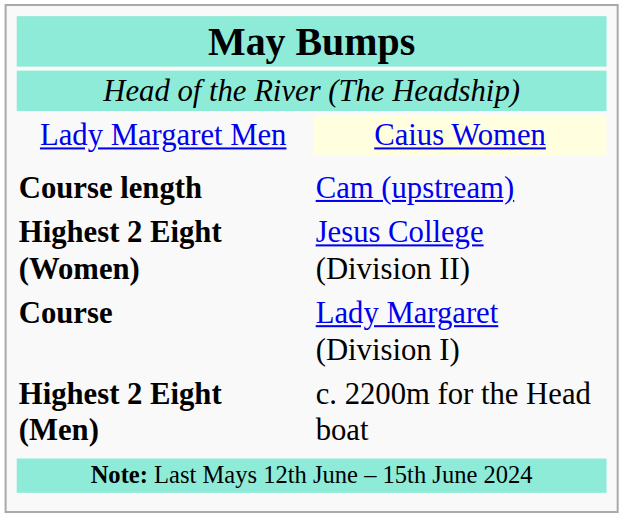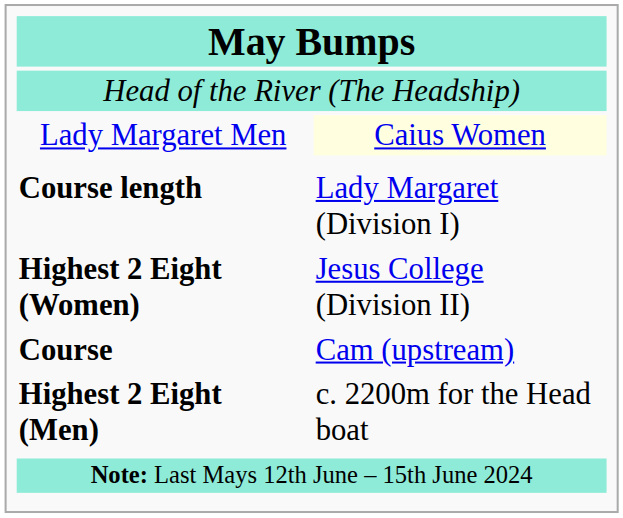row 4 | column 2: Cam (upstream) -> Lady Margaret (Division I)
row 6 | column 2: Lady Margaret (Division I) -> Cam (upstream)
